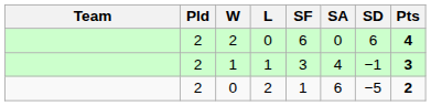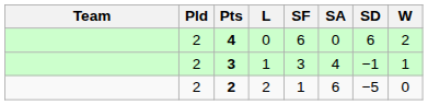columns swapped: W <-> Pts
